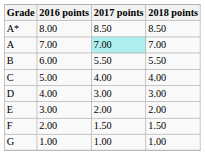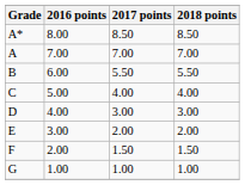A | 2017 points: paleturquoise background -> no background
